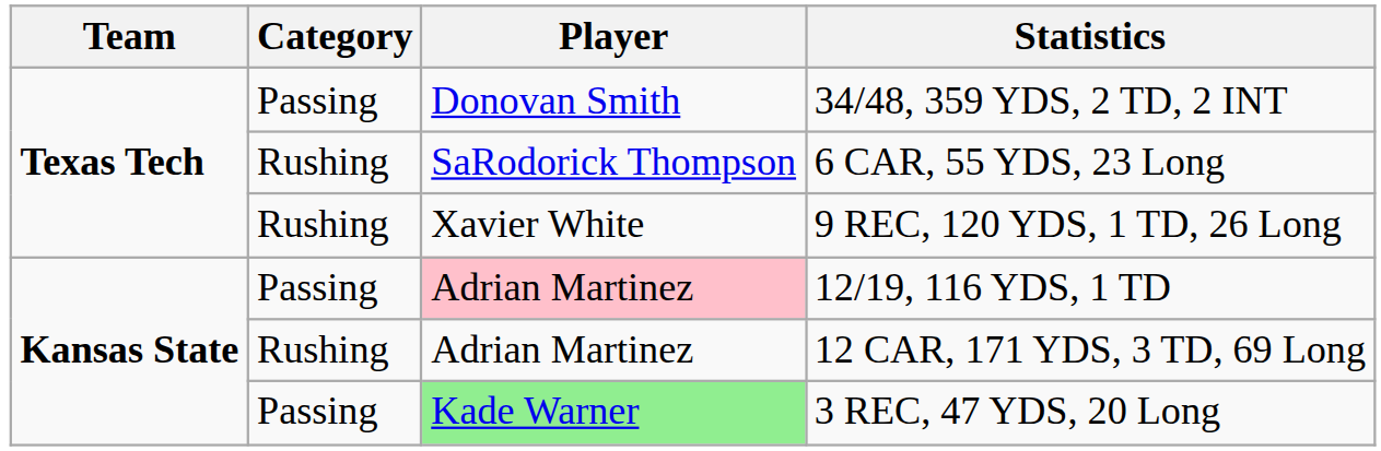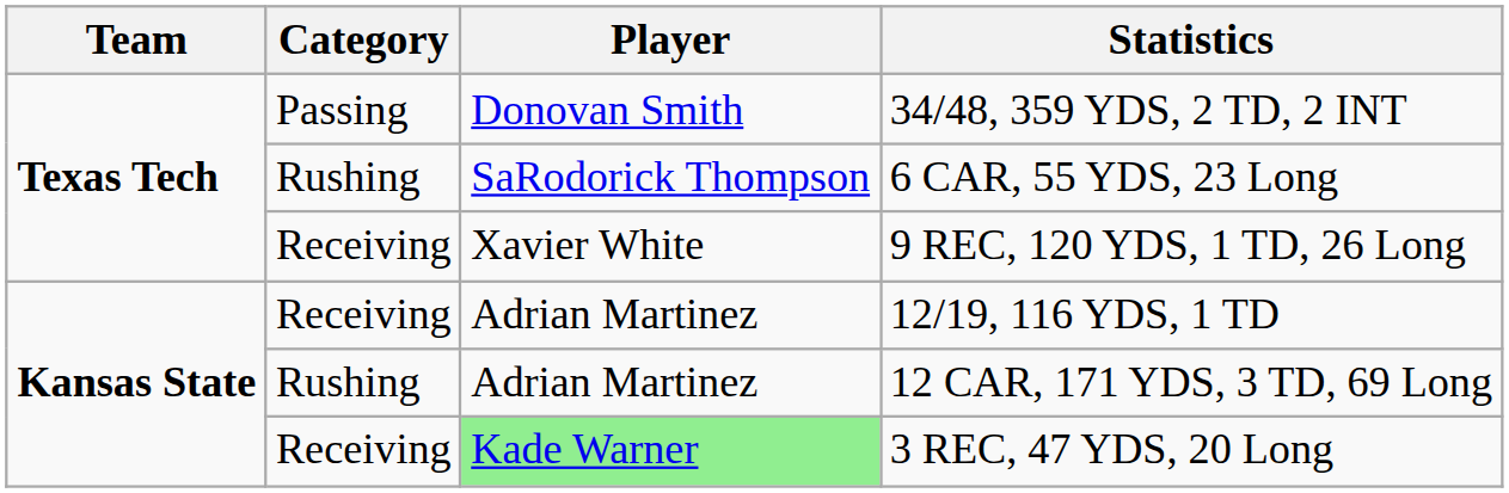9 REC, 120 YDS, 1 TD, 26 Long | Category: Rushing -> Receiving
12/19, 116 YDS, 1 TD | Category: Passing -> Receiving
12/19, 116 YDS, 1 TD | Player: pink background -> no background
3 REC, 47 YDS, 20 Long | Category: Passing -> Receiving
